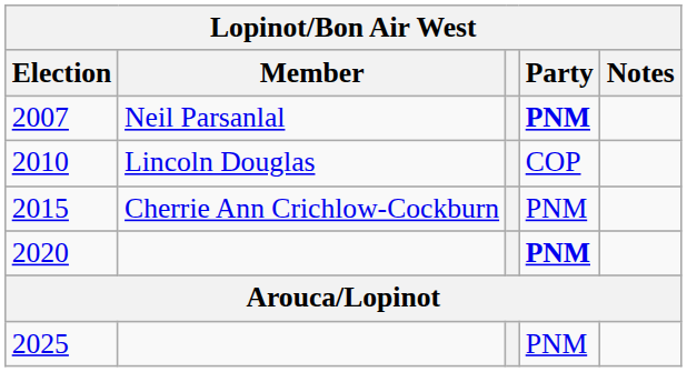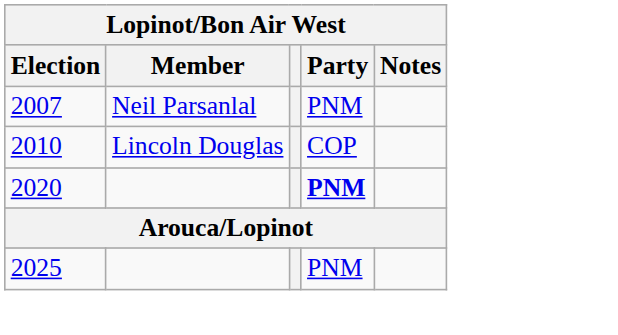2007 | Party: bold -> normal
- row: 2015 | Cherrie Ann Crichlow-Cockburn | PNM
